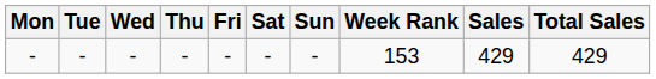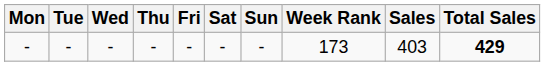row 2 | Week Rank: 153 -> 173
row 2 | Sales: 429 -> 403
row 2 | Total Sales: normal -> bold
